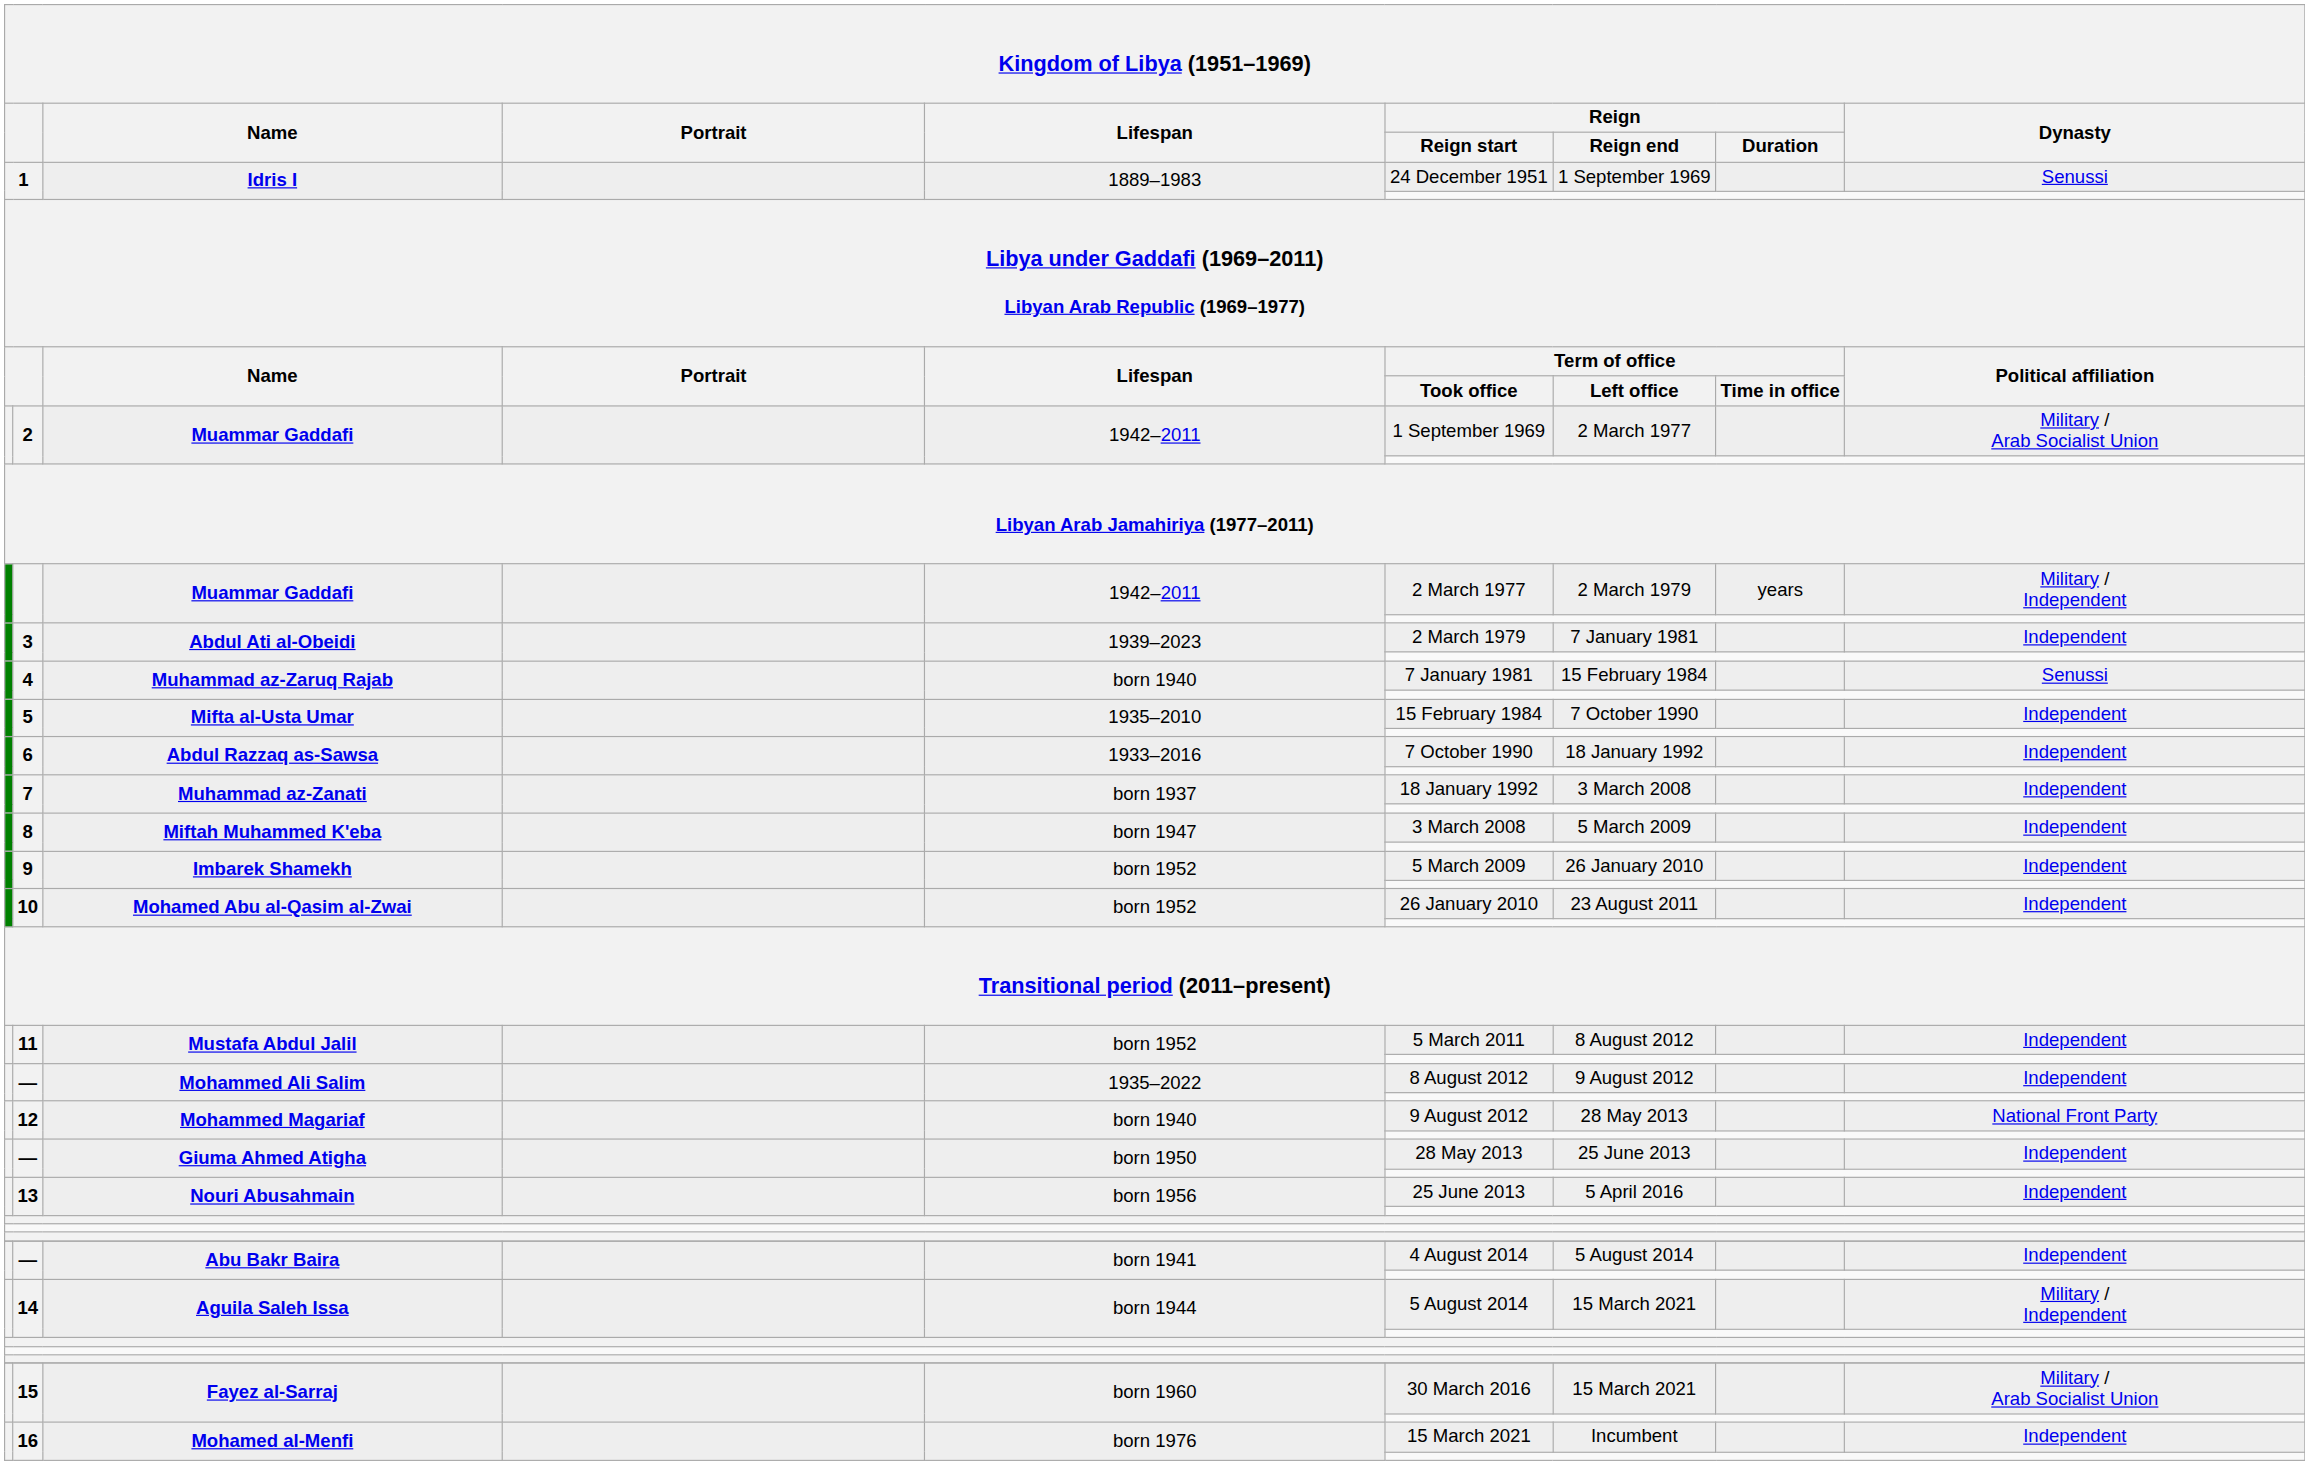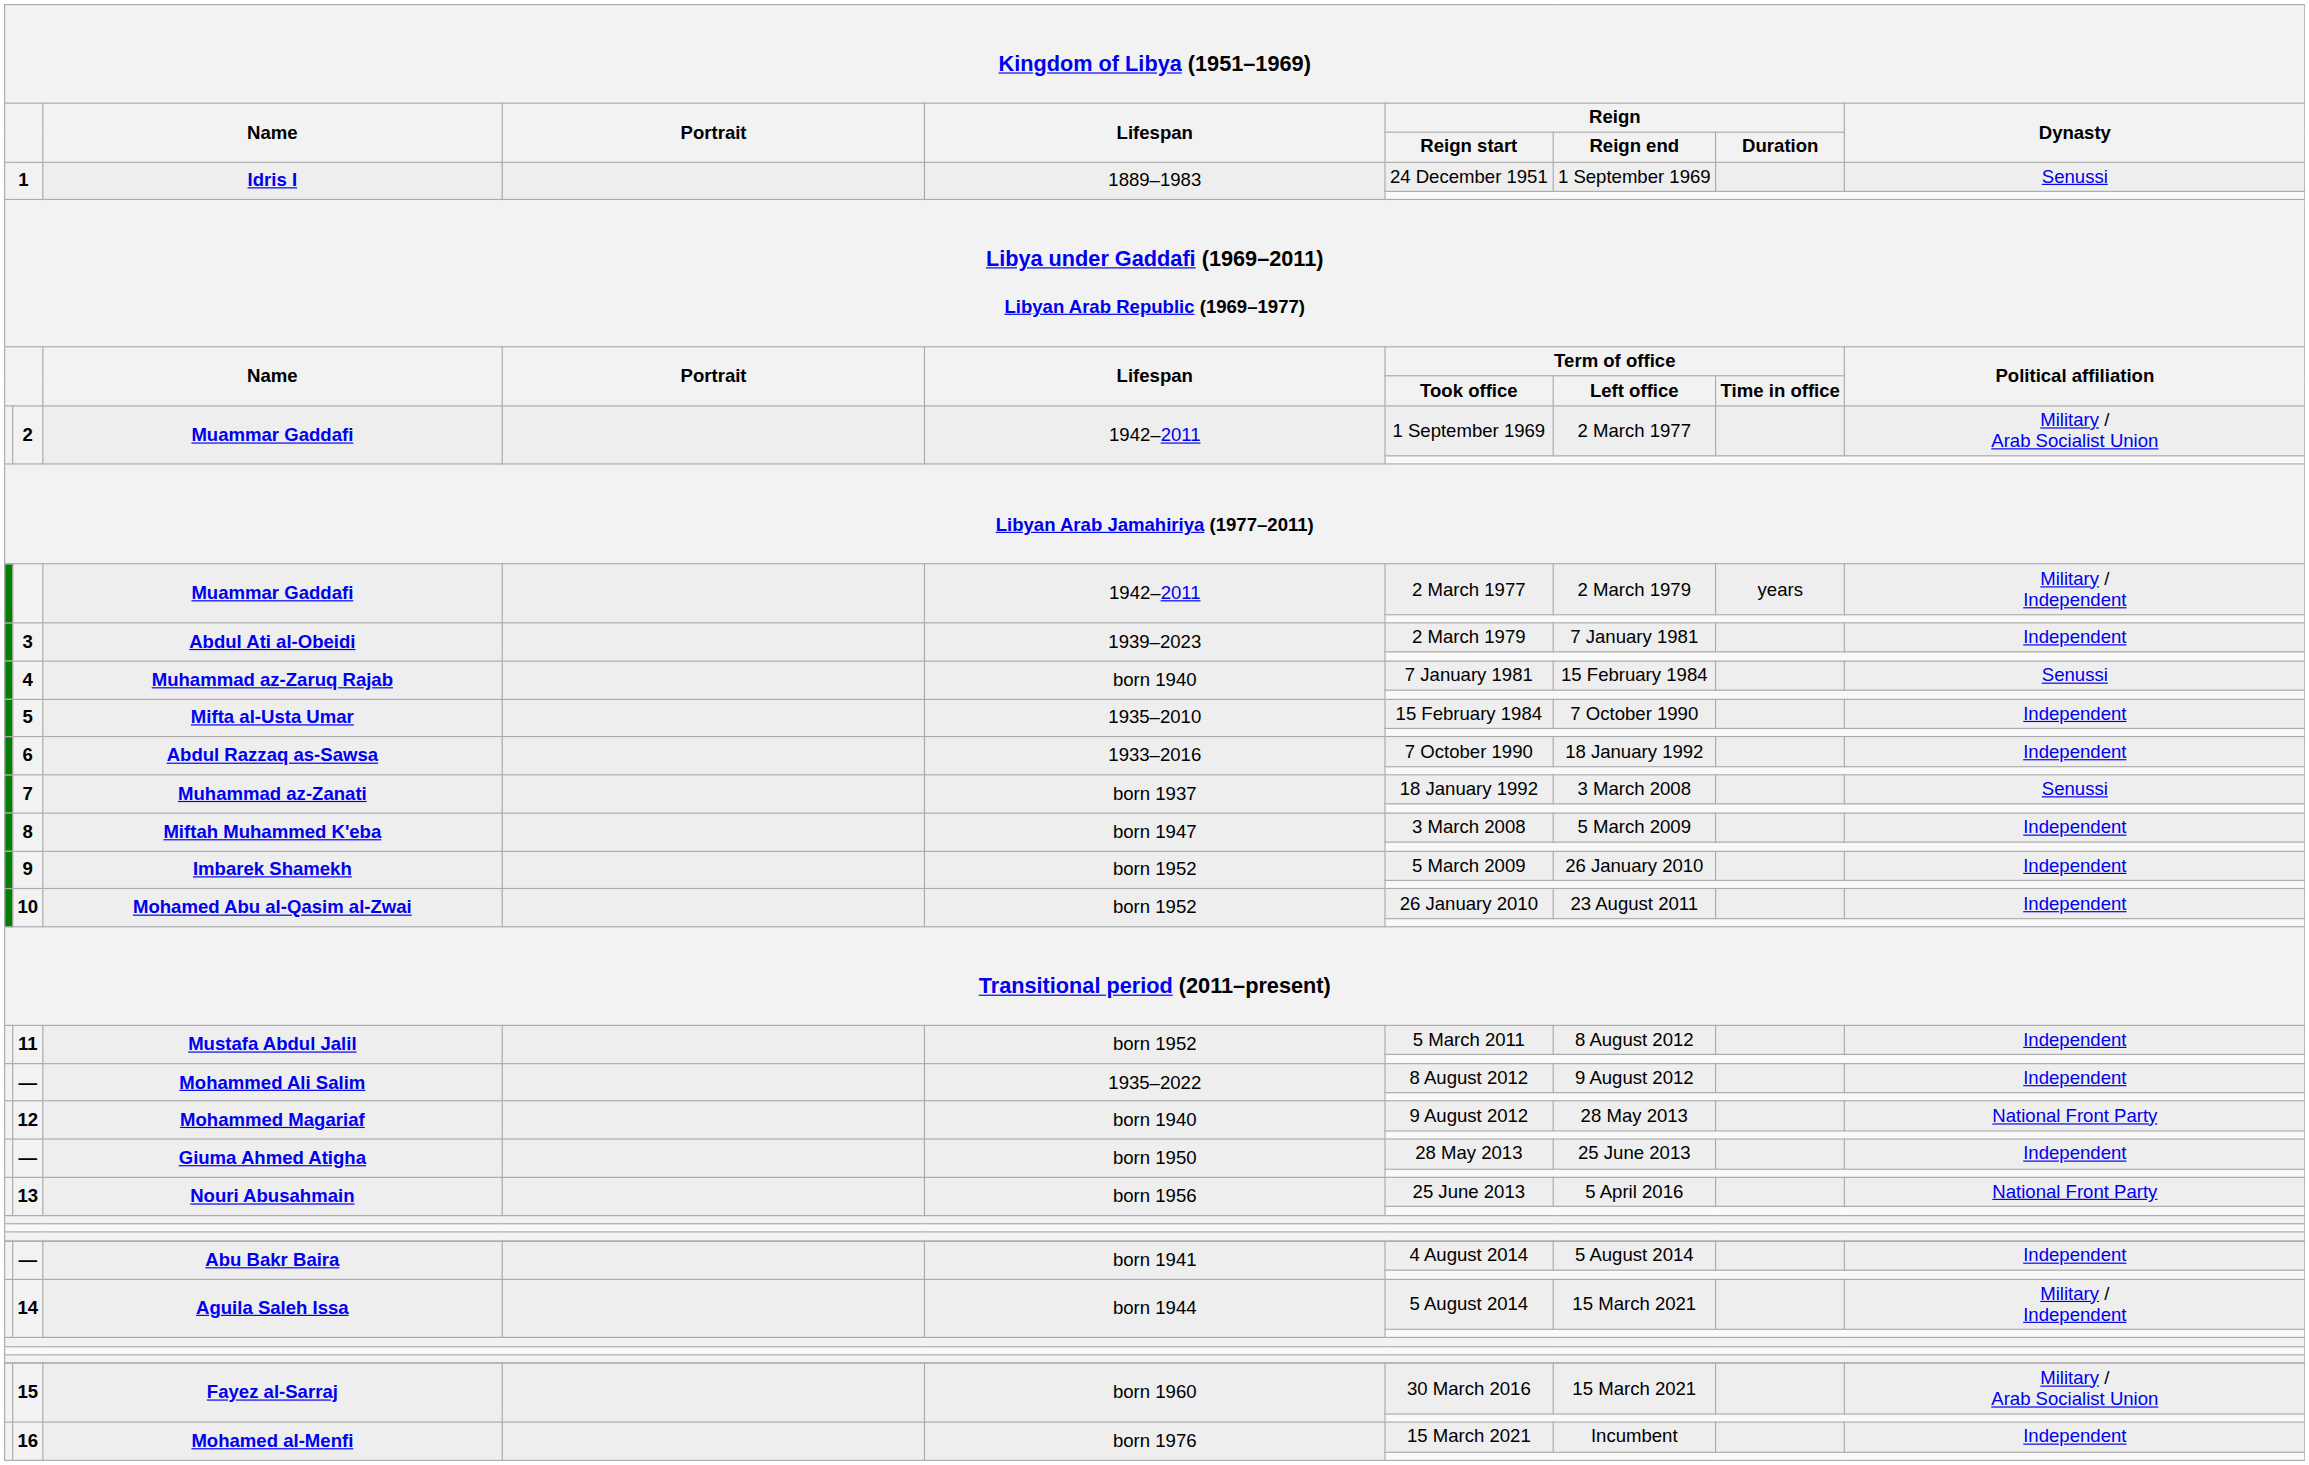row 22 | Dynasty: Independent -> Senussi
row 39 | Dynasty: Independent -> National Front Party
